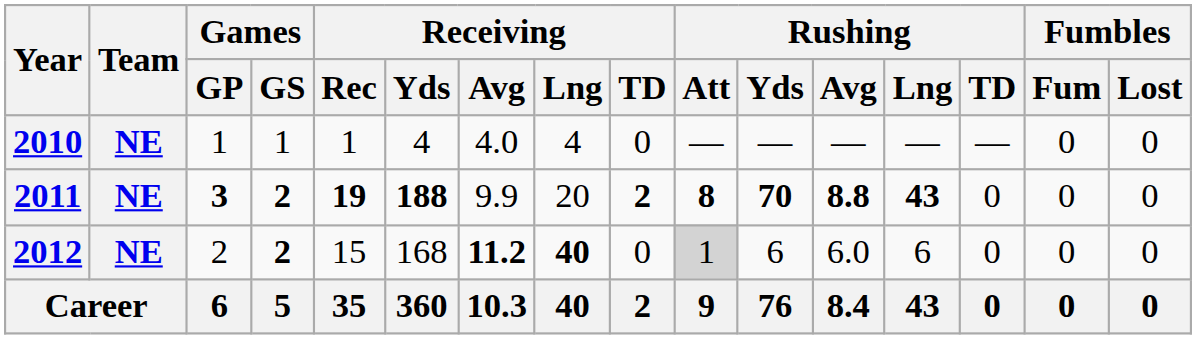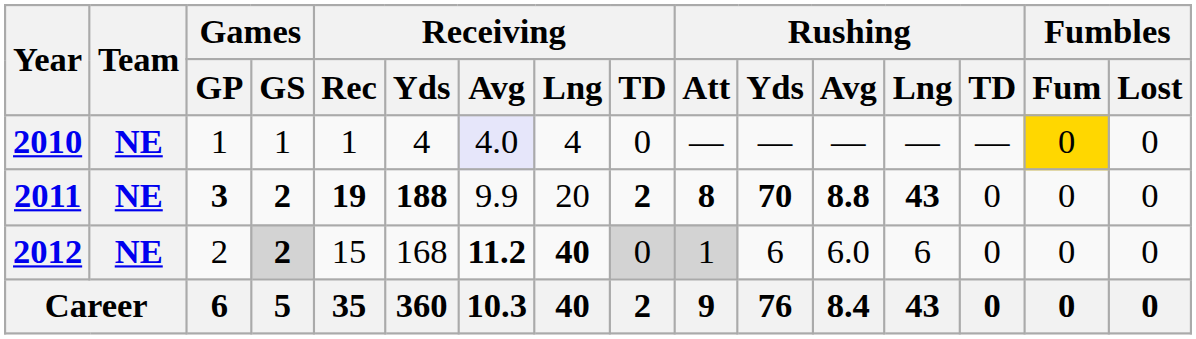2010 | Receiving / Avg: no background -> lavender background
2010 | Fumbles / Fum: no background -> gold background
2012 | Games / GS: no background -> lightgrey background
2012 | Receiving / TD: no background -> lightgrey background
